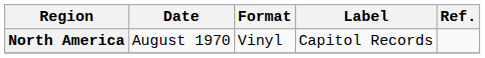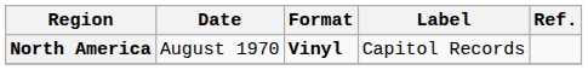North America | Format: normal -> bold
